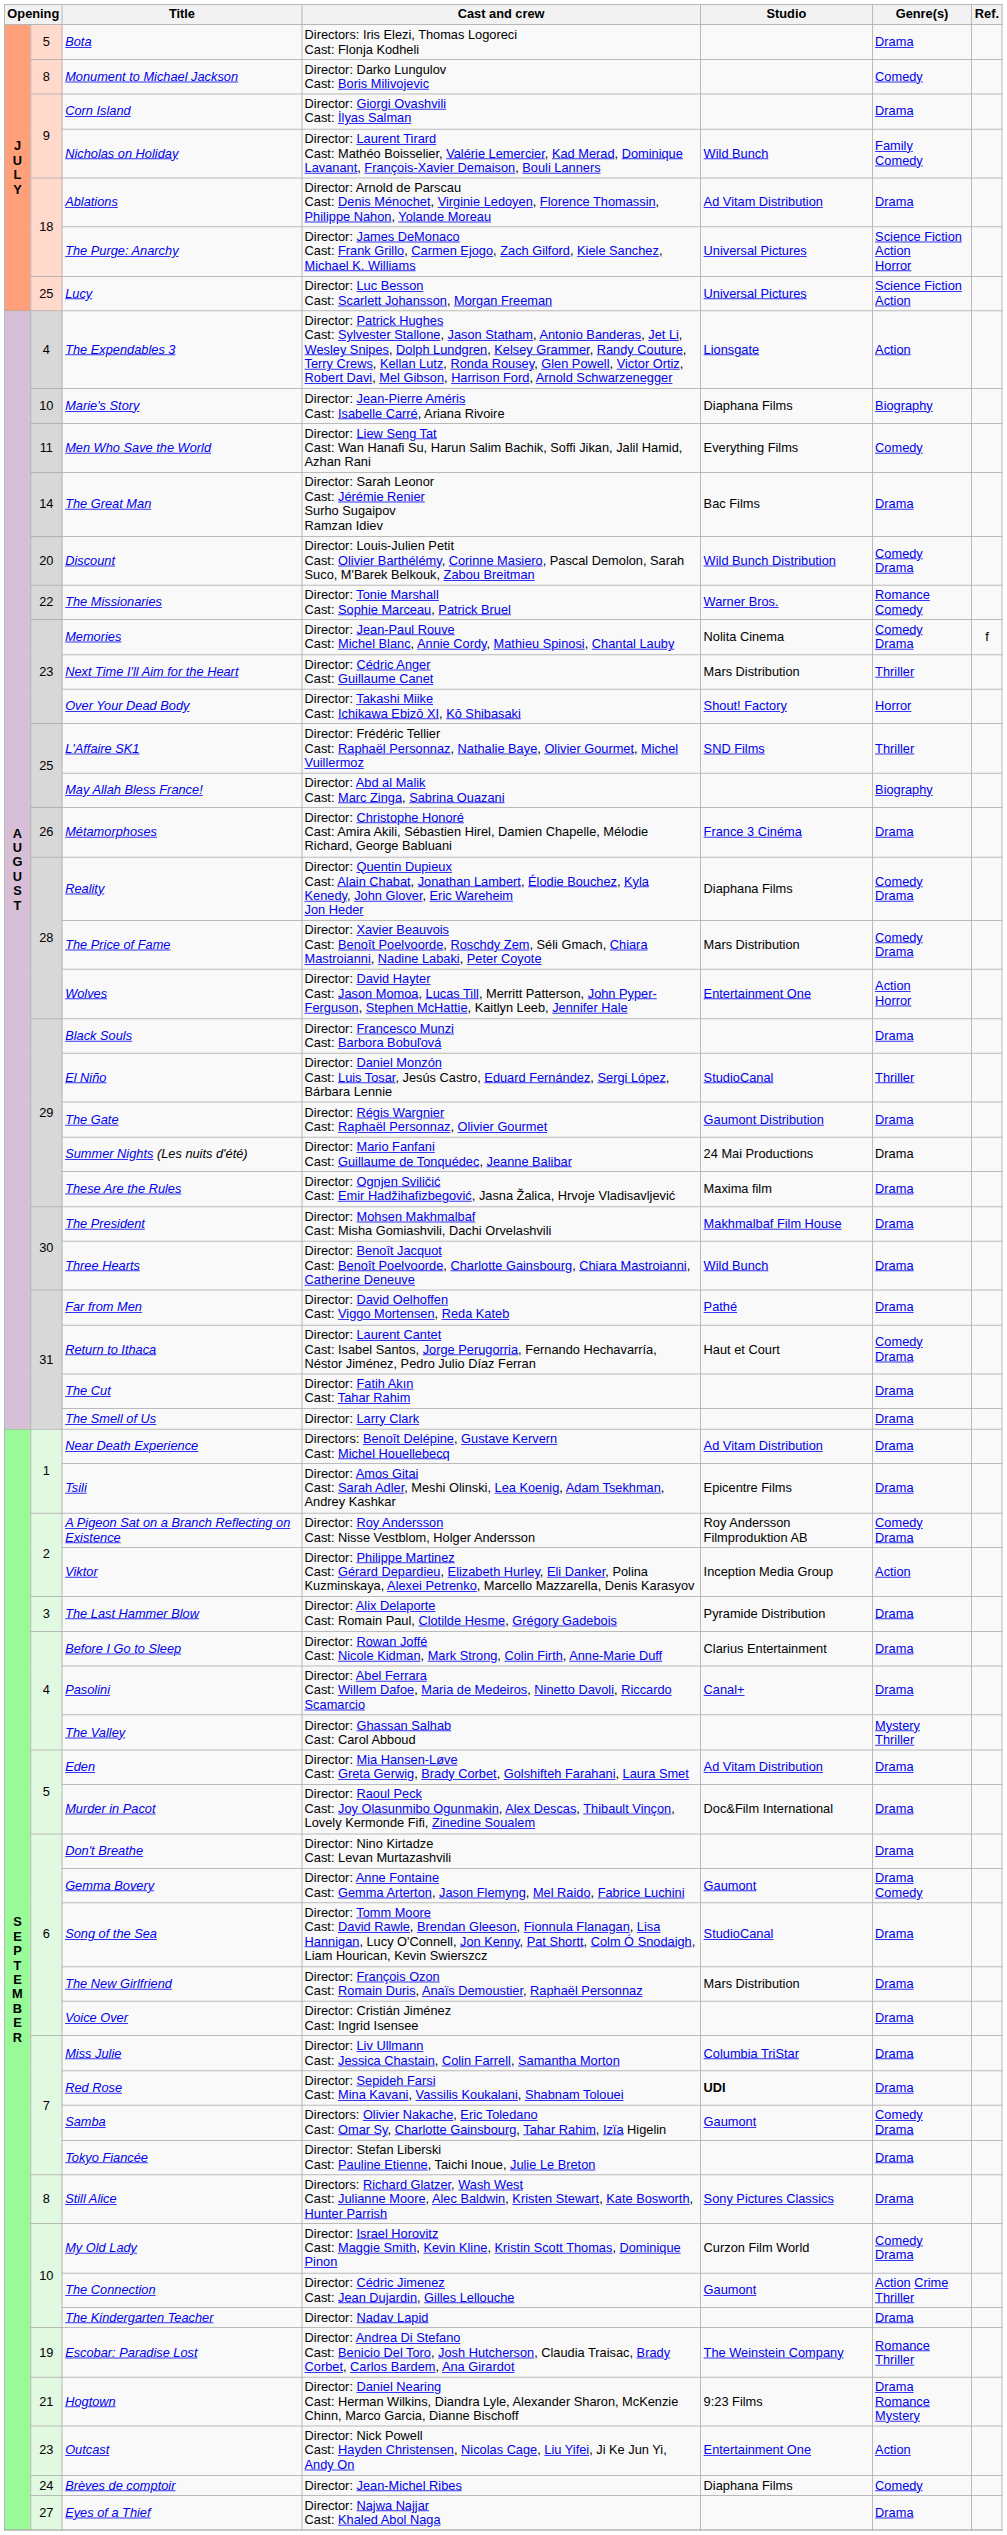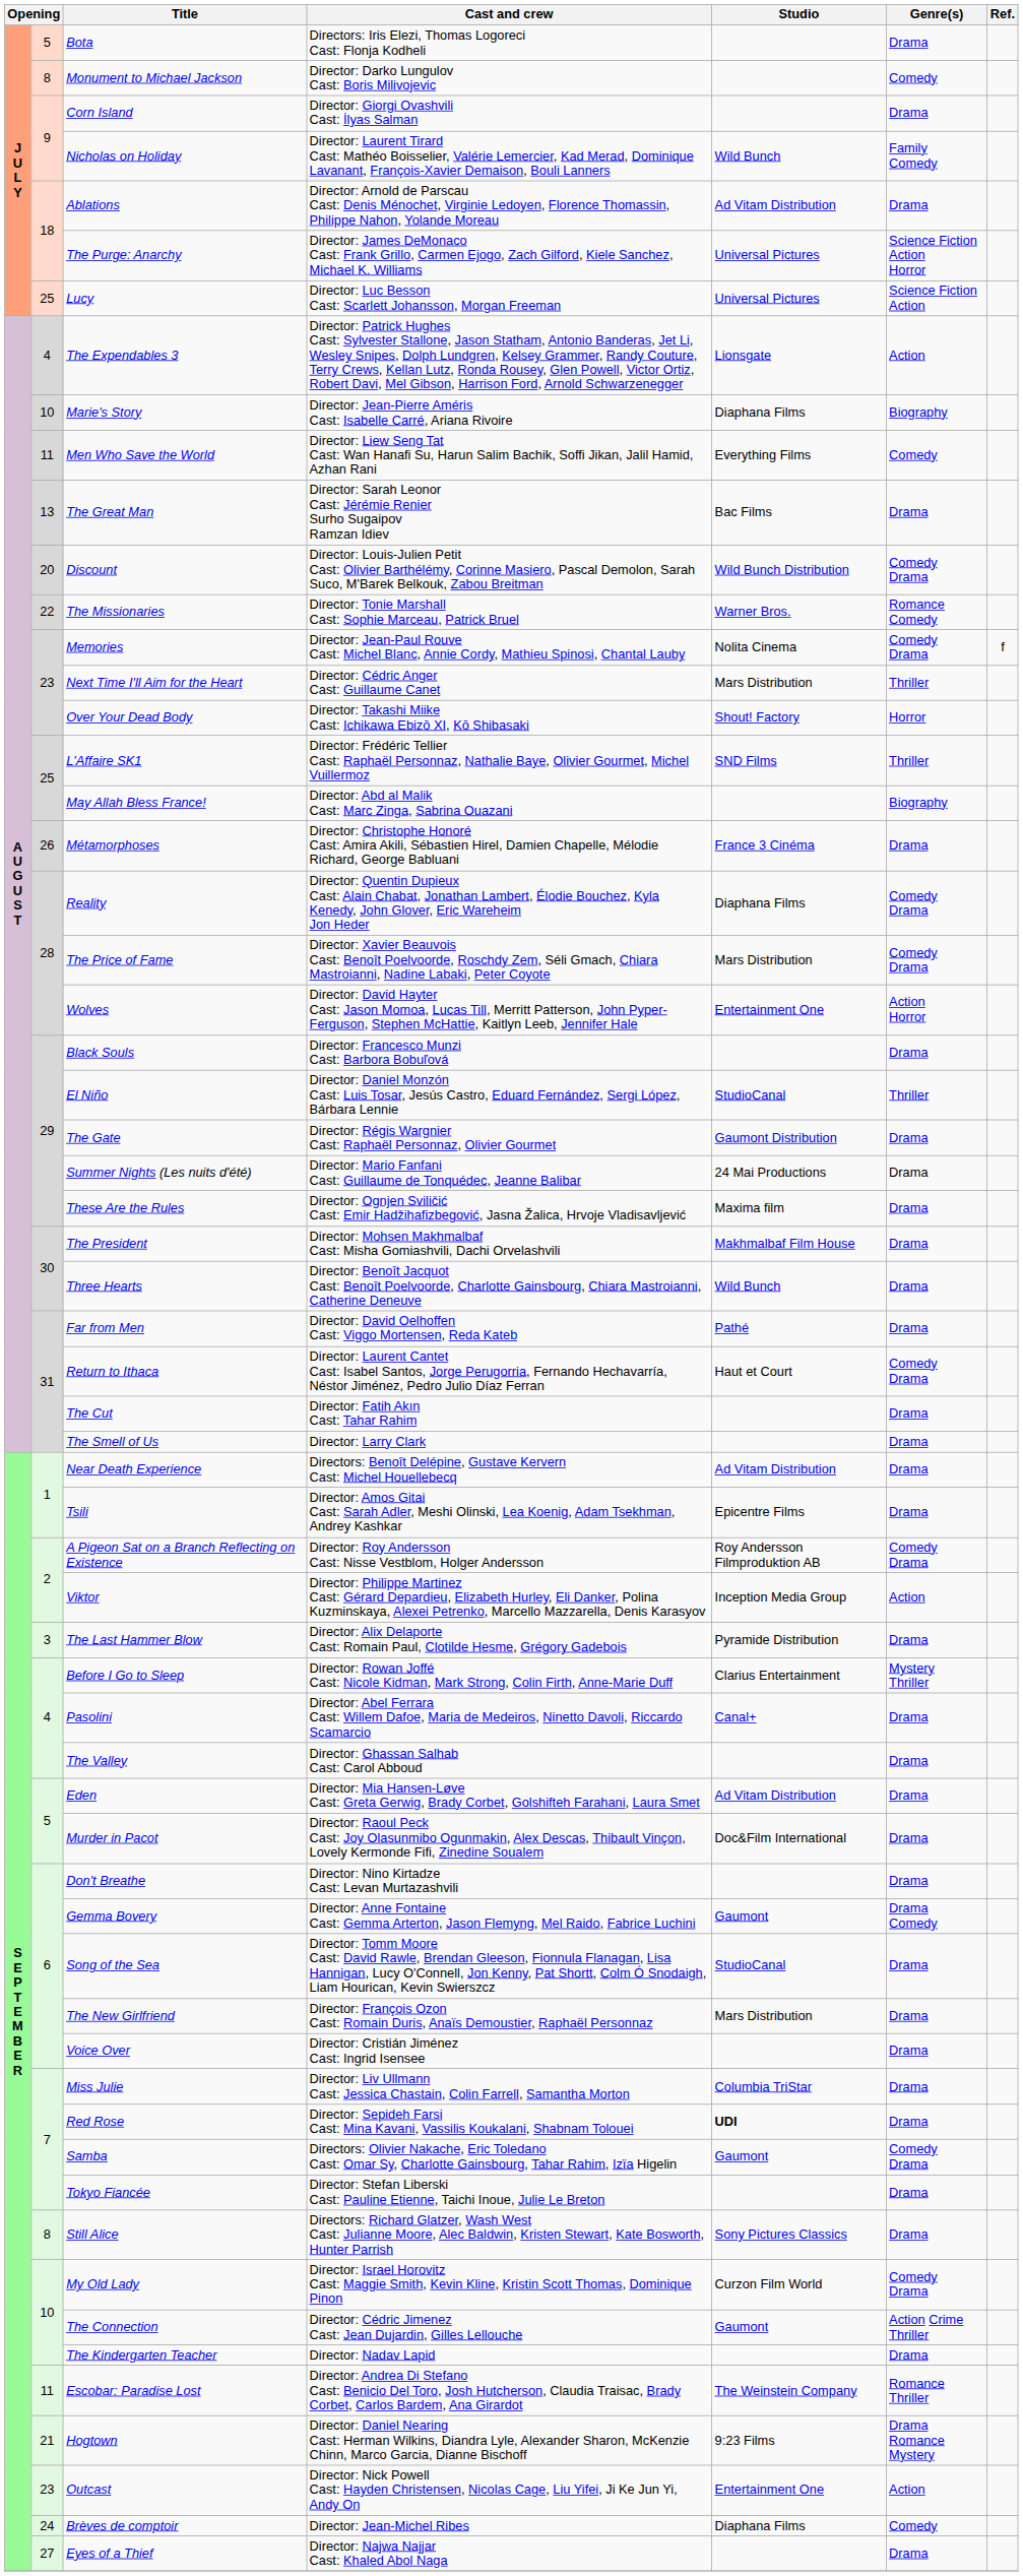The Great Man | column 2: 14 -> 13
Before I Go to Sleep | Genre(s): Drama -> Mystery Thriller
The Valley | Genre(s): Mystery Thriller -> Drama
Escobar: Paradise Lost | column 2: 19 -> 11
